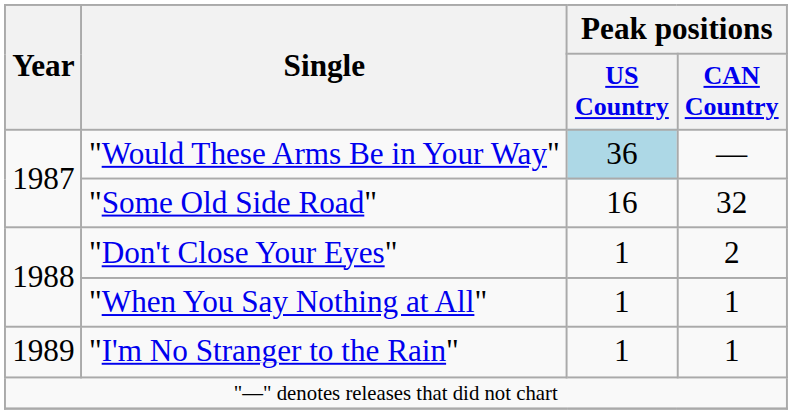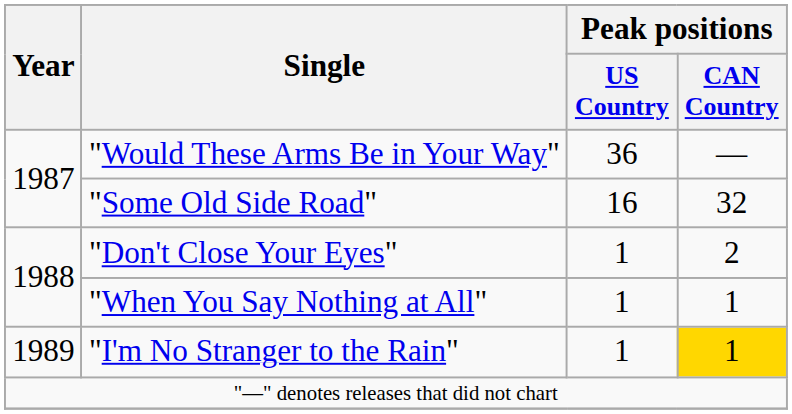"Would These Arms Be in Your Way" | Peak positions / US Country: lightblue background -> no background
"I'm No Stranger to the Rain" | Peak positions / CAN Country: no background -> gold background
